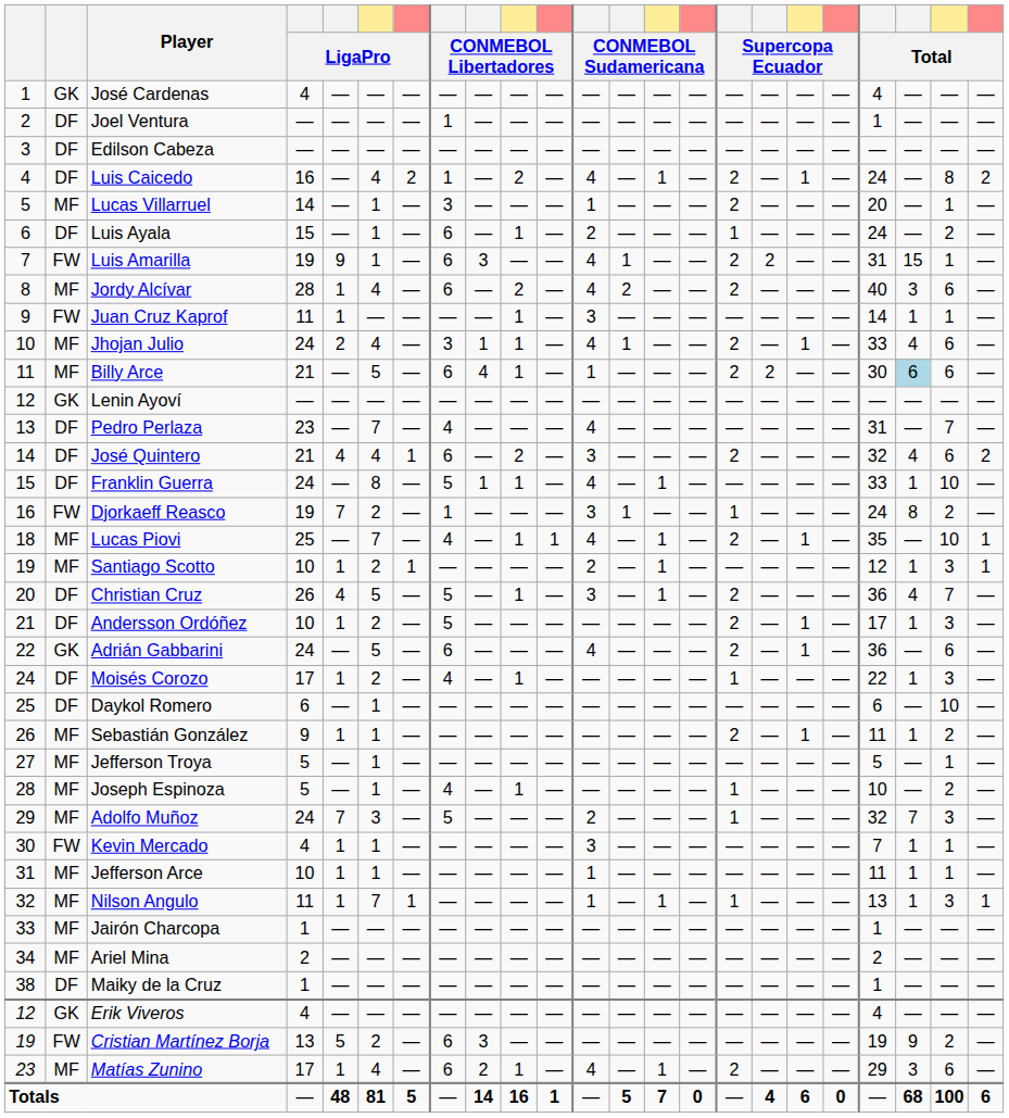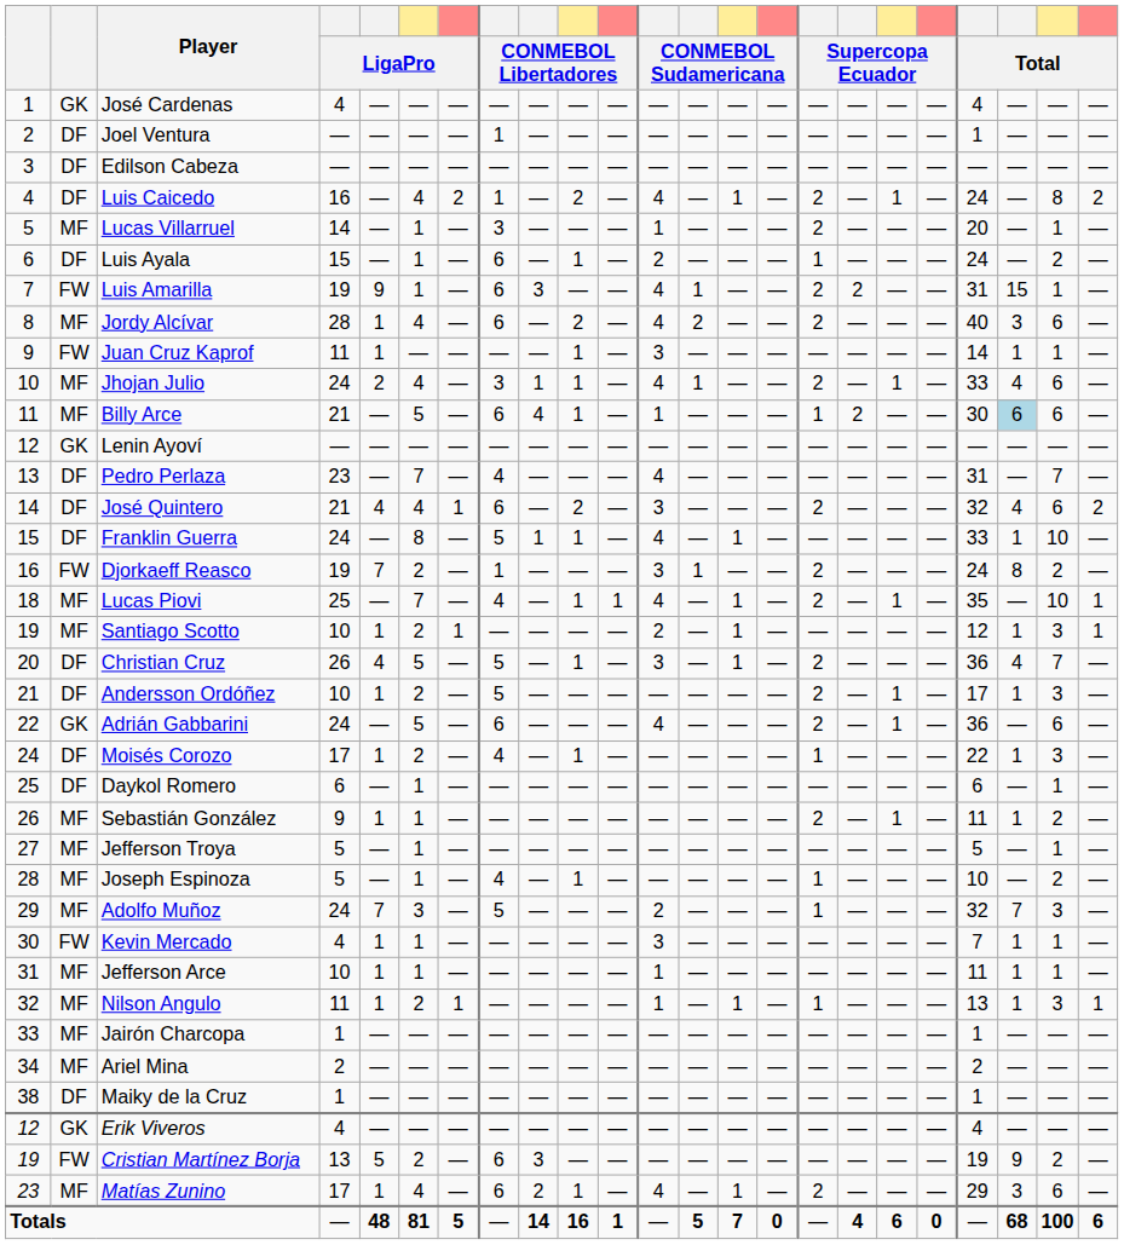Billy Arce | column 16: 2 -> 1
Djorkaeff Reasco | column 16: 1 -> 2
Daykol Romero | column 22: 10 -> 1
Nilson Angulo | column 6: 7 -> 2
